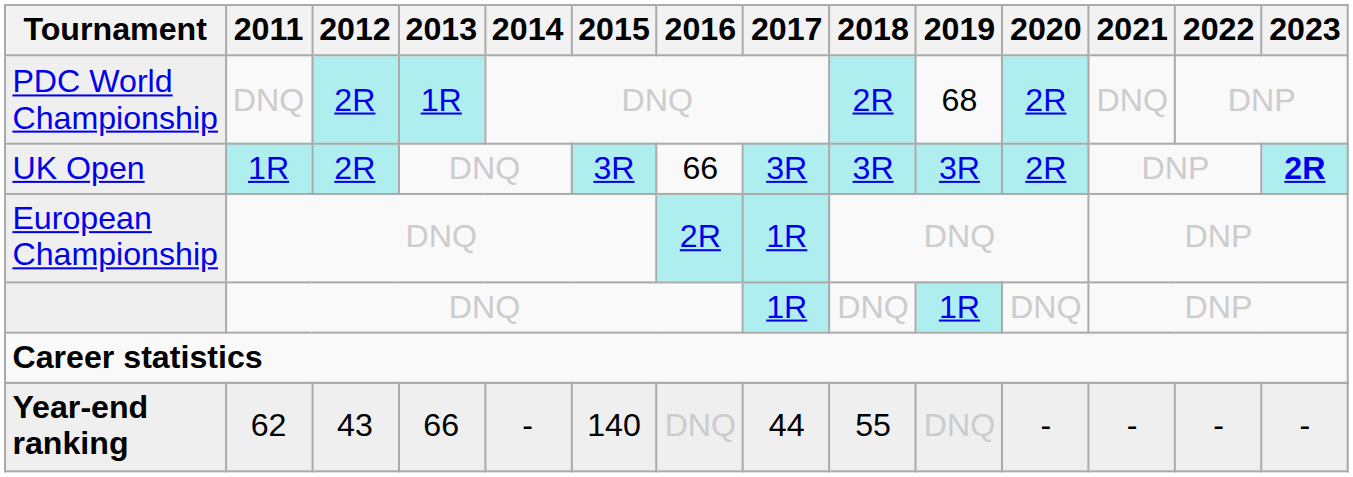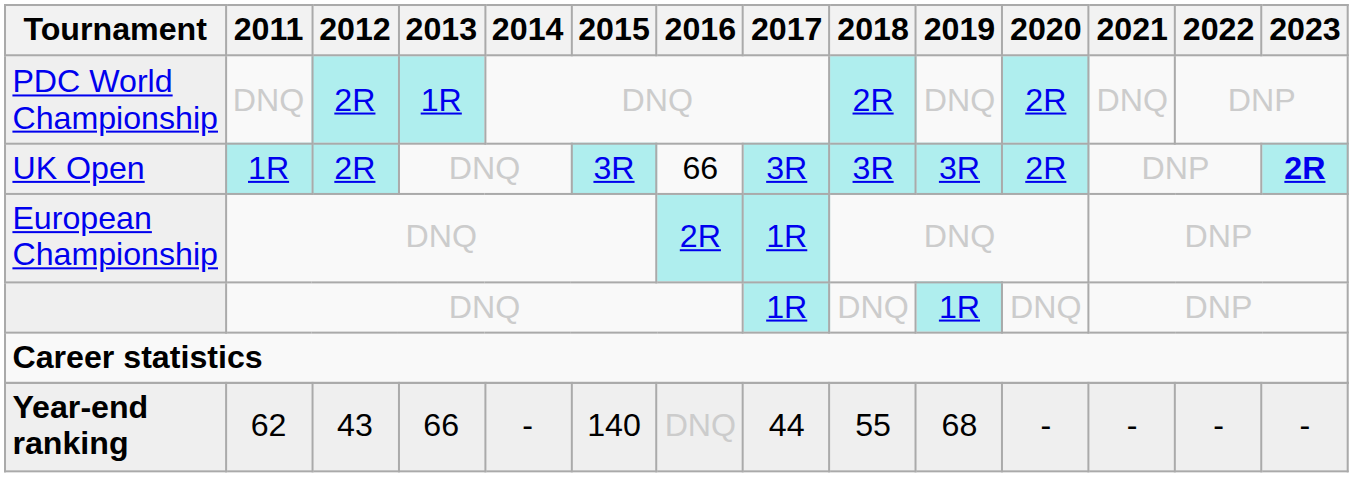PDC World Championship | 2019: 68 -> DNQ
Year-end ranking | 2019: DNQ -> 68
